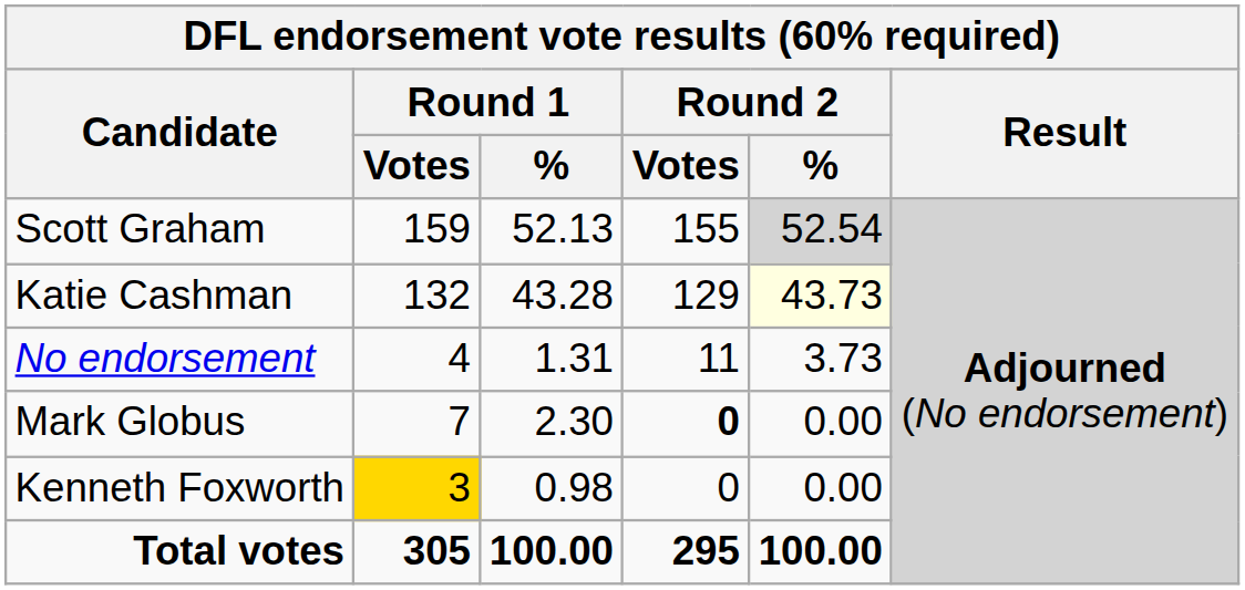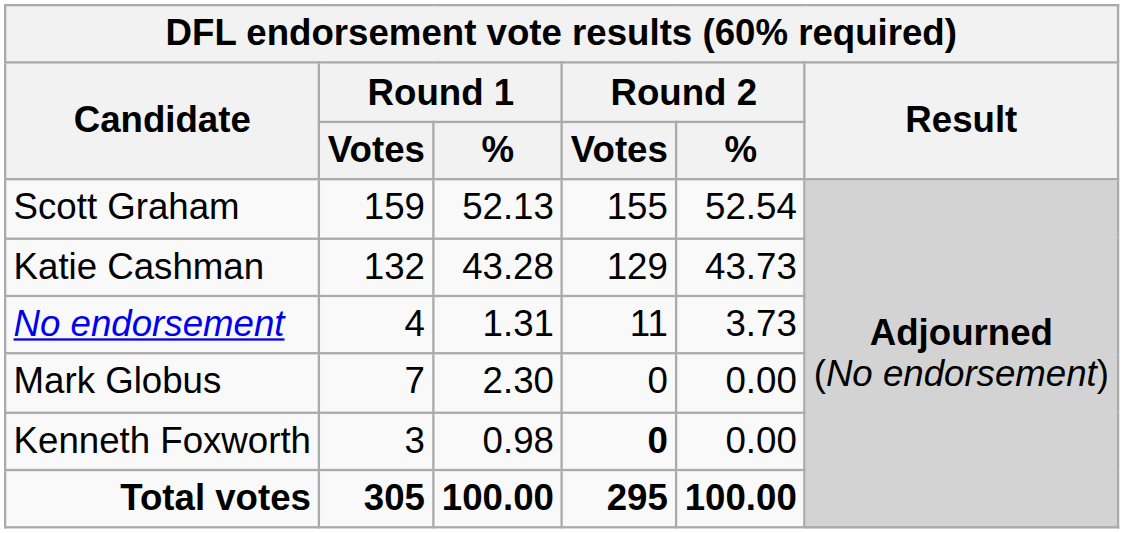Scott Graham | Round 2 / %: lightgrey background -> no background
Katie Cashman | Round 2 / %: lightyellow background -> no background
Mark Globus | Round 2 / Votes: bold -> normal
Kenneth Foxworth | Round 1 / Votes: gold background -> no background
Kenneth Foxworth | Round 2 / Votes: normal -> bold
